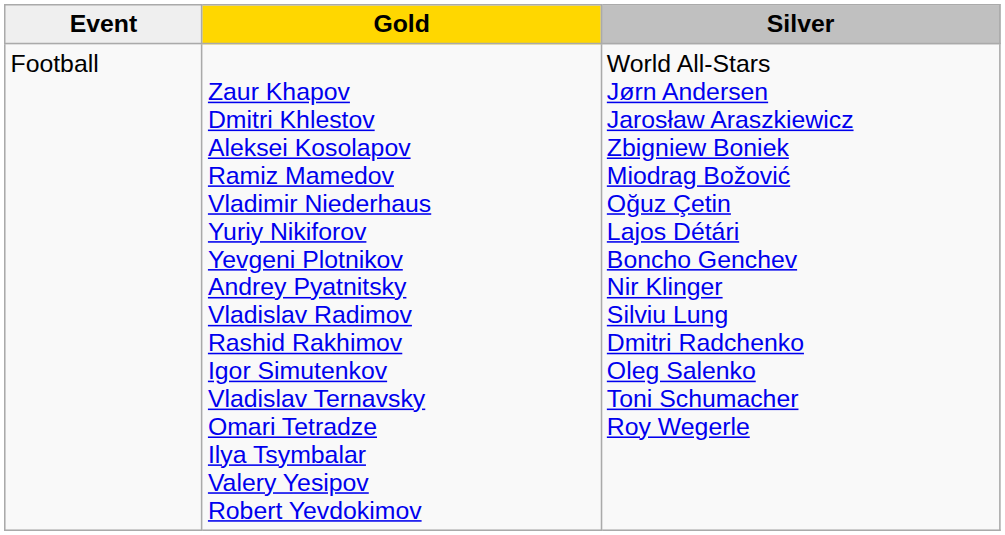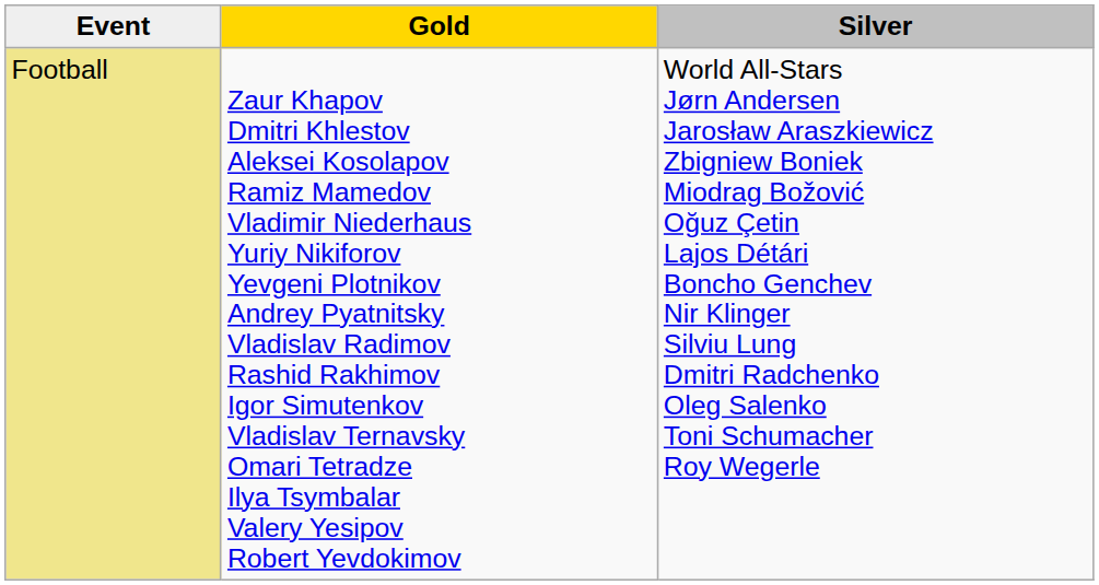row 2 | Event: no background -> khaki background
